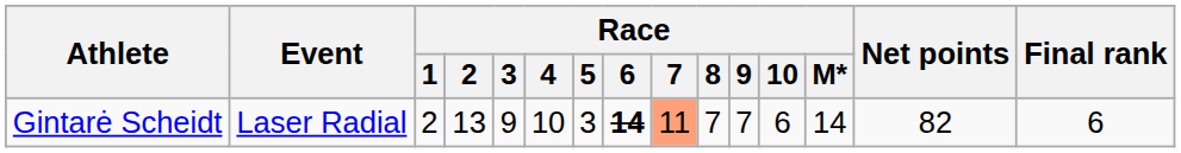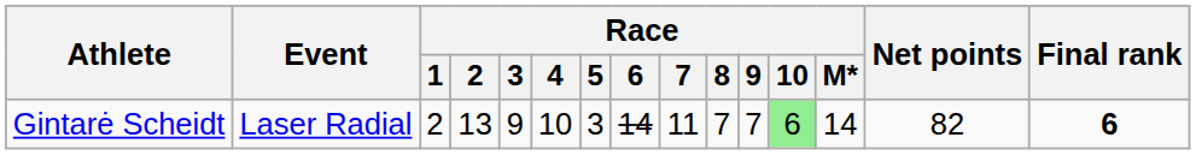Gintarė Scheidt | Race / 6: bold -> normal
Gintarė Scheidt | Race / 7: lightsalmon background -> no background
Gintarė Scheidt | Race / 10: no background -> lightgreen background
Gintarė Scheidt | Final rank: normal -> bold
